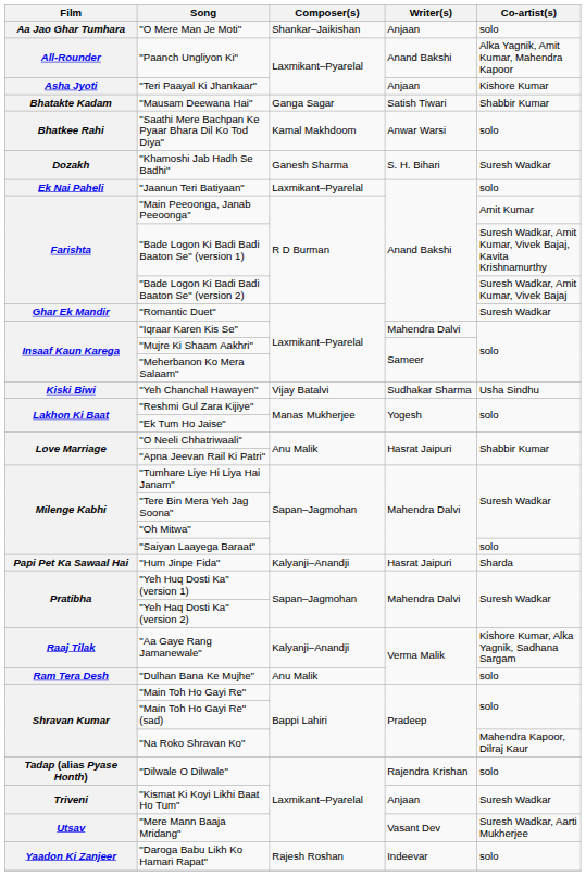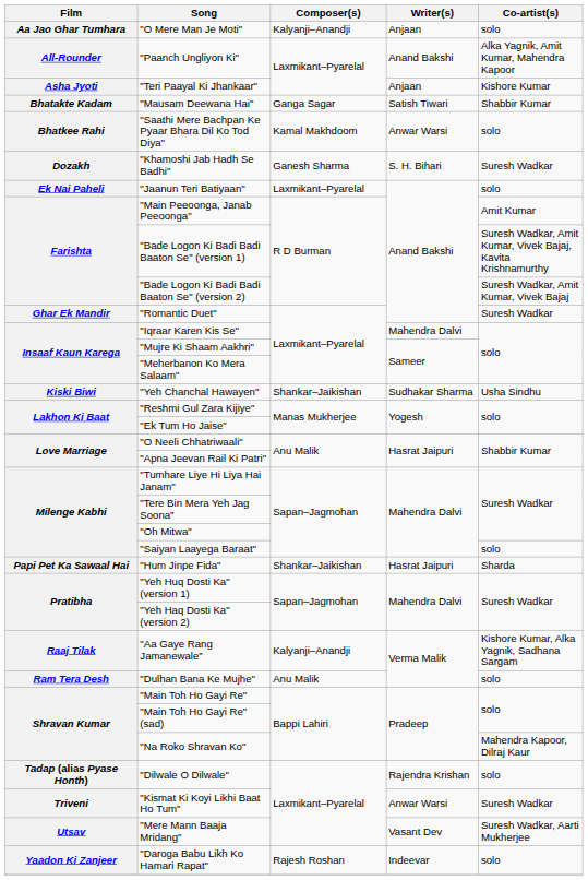"O Mere Man Je Moti" | Composer(s): Shankar–Jaikishan -> Kalyanji–Anandji
"Yeh Chanchal Hawayen" | Composer(s): Vijay Batalvi -> Shankar–Jaikishan
"Hum Jinpe Fida" | Composer(s): Kalyanji–Anandji -> Shankar–Jaikishan
"Kismat Ki Koyi Likhi Baat Ho Tum" | Writer(s): Anjaan -> Anwar Warsi
